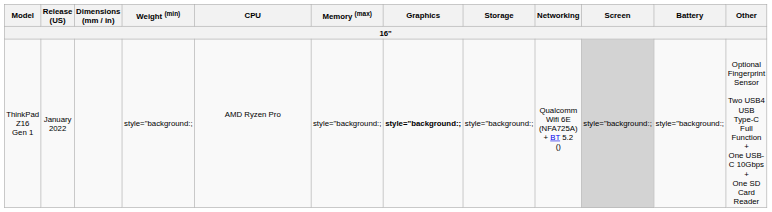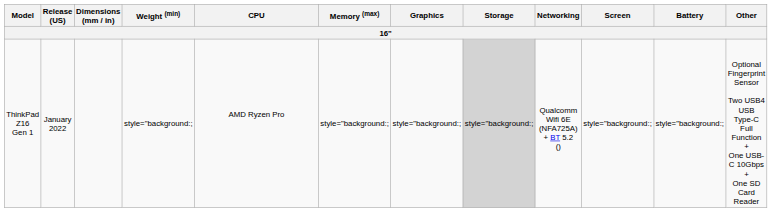ThinkPad Z16 Gen 1 | Graphics: bold -> normal
ThinkPad Z16 Gen 1 | Storage: no background -> lightgrey background
ThinkPad Z16 Gen 1 | Screen: lightgrey background -> no background
